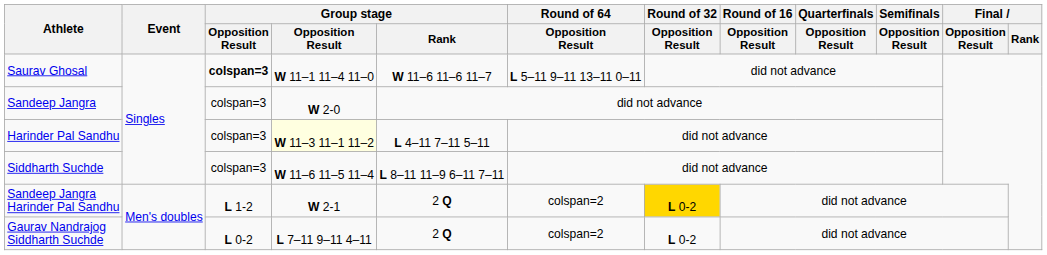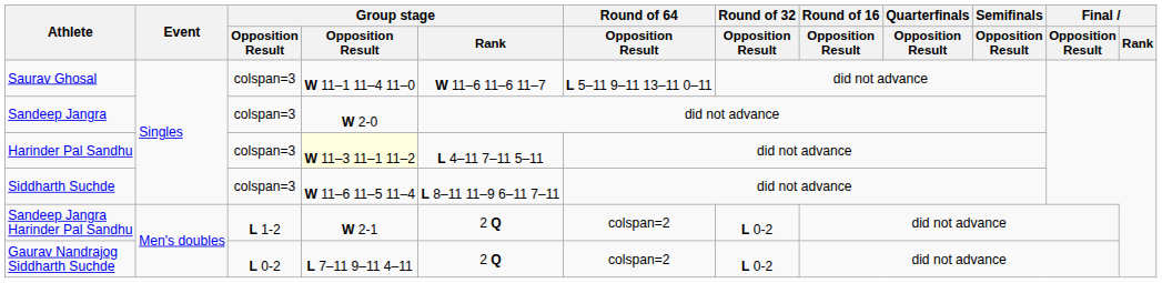Saurav Ghosal | column 3: bold -> normal
Sandeep Jangra Harinder Pal Sandhu | Round of 32 / Opposition Result: gold background -> no background
